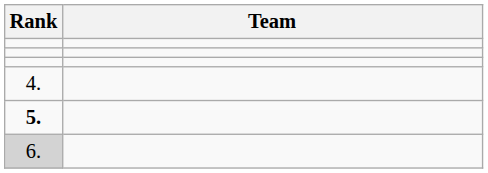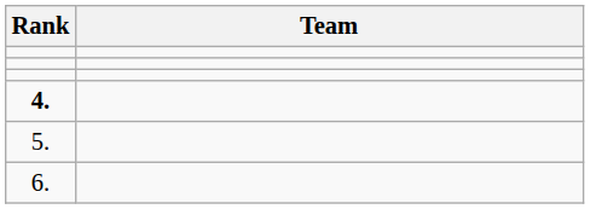row 5 | Rank: normal -> bold
row 6 | Rank: bold -> normal
row 7 | Rank: lightgrey background -> no background
